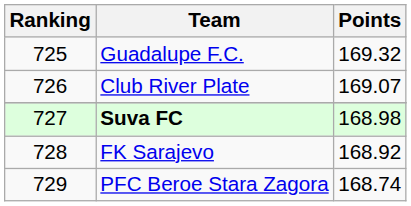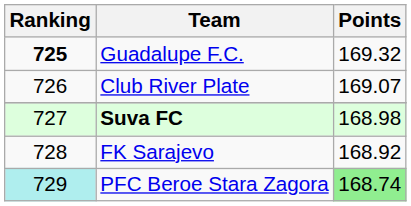Guadalupe F.C. | Ranking: normal -> bold
PFC Beroe Stara Zagora | Ranking: no background -> paleturquoise background
PFC Beroe Stara Zagora | Points: no background -> lightgreen background
